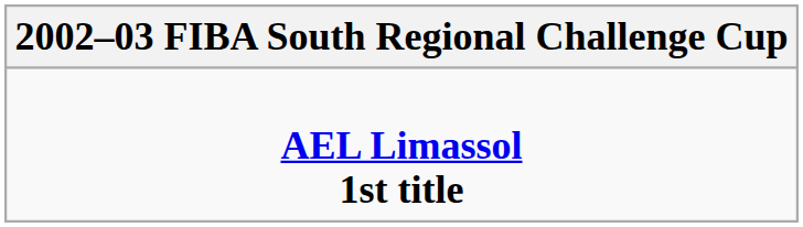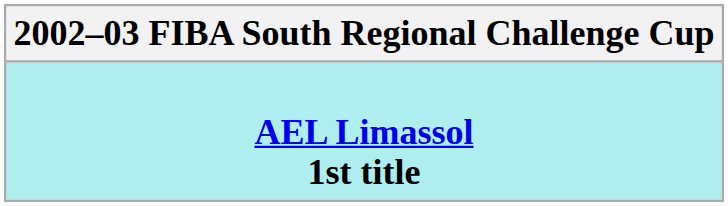row 2 | column 1: no background -> paleturquoise background
